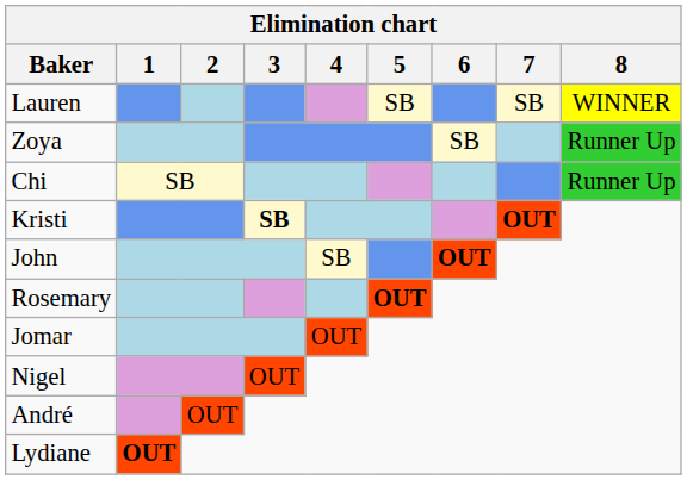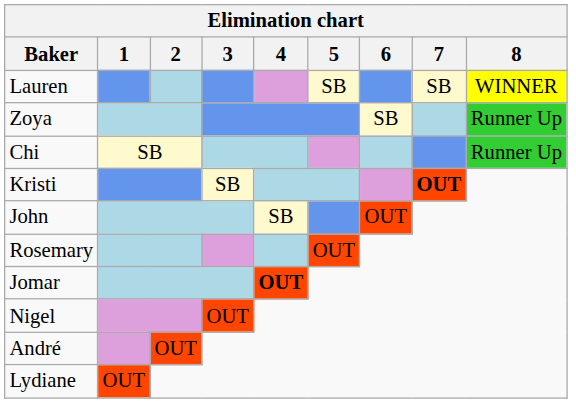Kristi | 3: bold -> normal
John | 6: bold -> normal
Rosemary | 5: bold -> normal
Jomar | 4: normal -> bold
Lydiane | 1: bold -> normal
